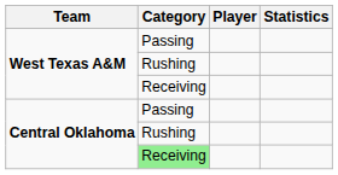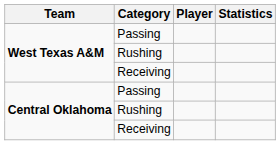Central Oklahoma / Receiving | Category: lightgreen background -> no background
